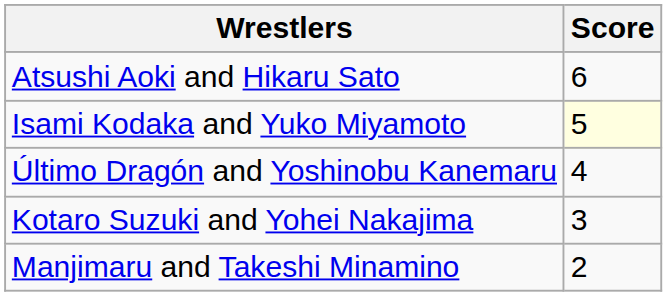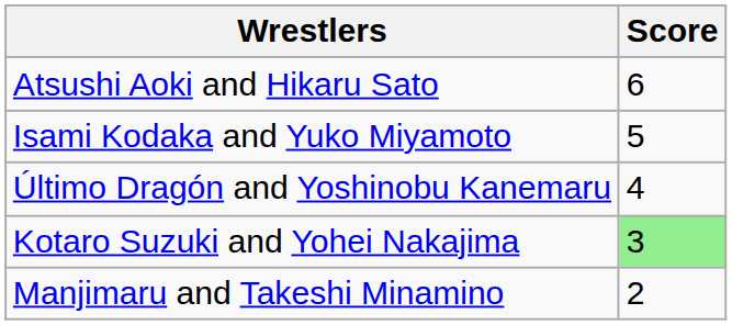Isami Kodaka and Yuko Miyamoto | Score: lightyellow background -> no background
Kotaro Suzuki and Yohei Nakajima | Score: no background -> lightgreen background
